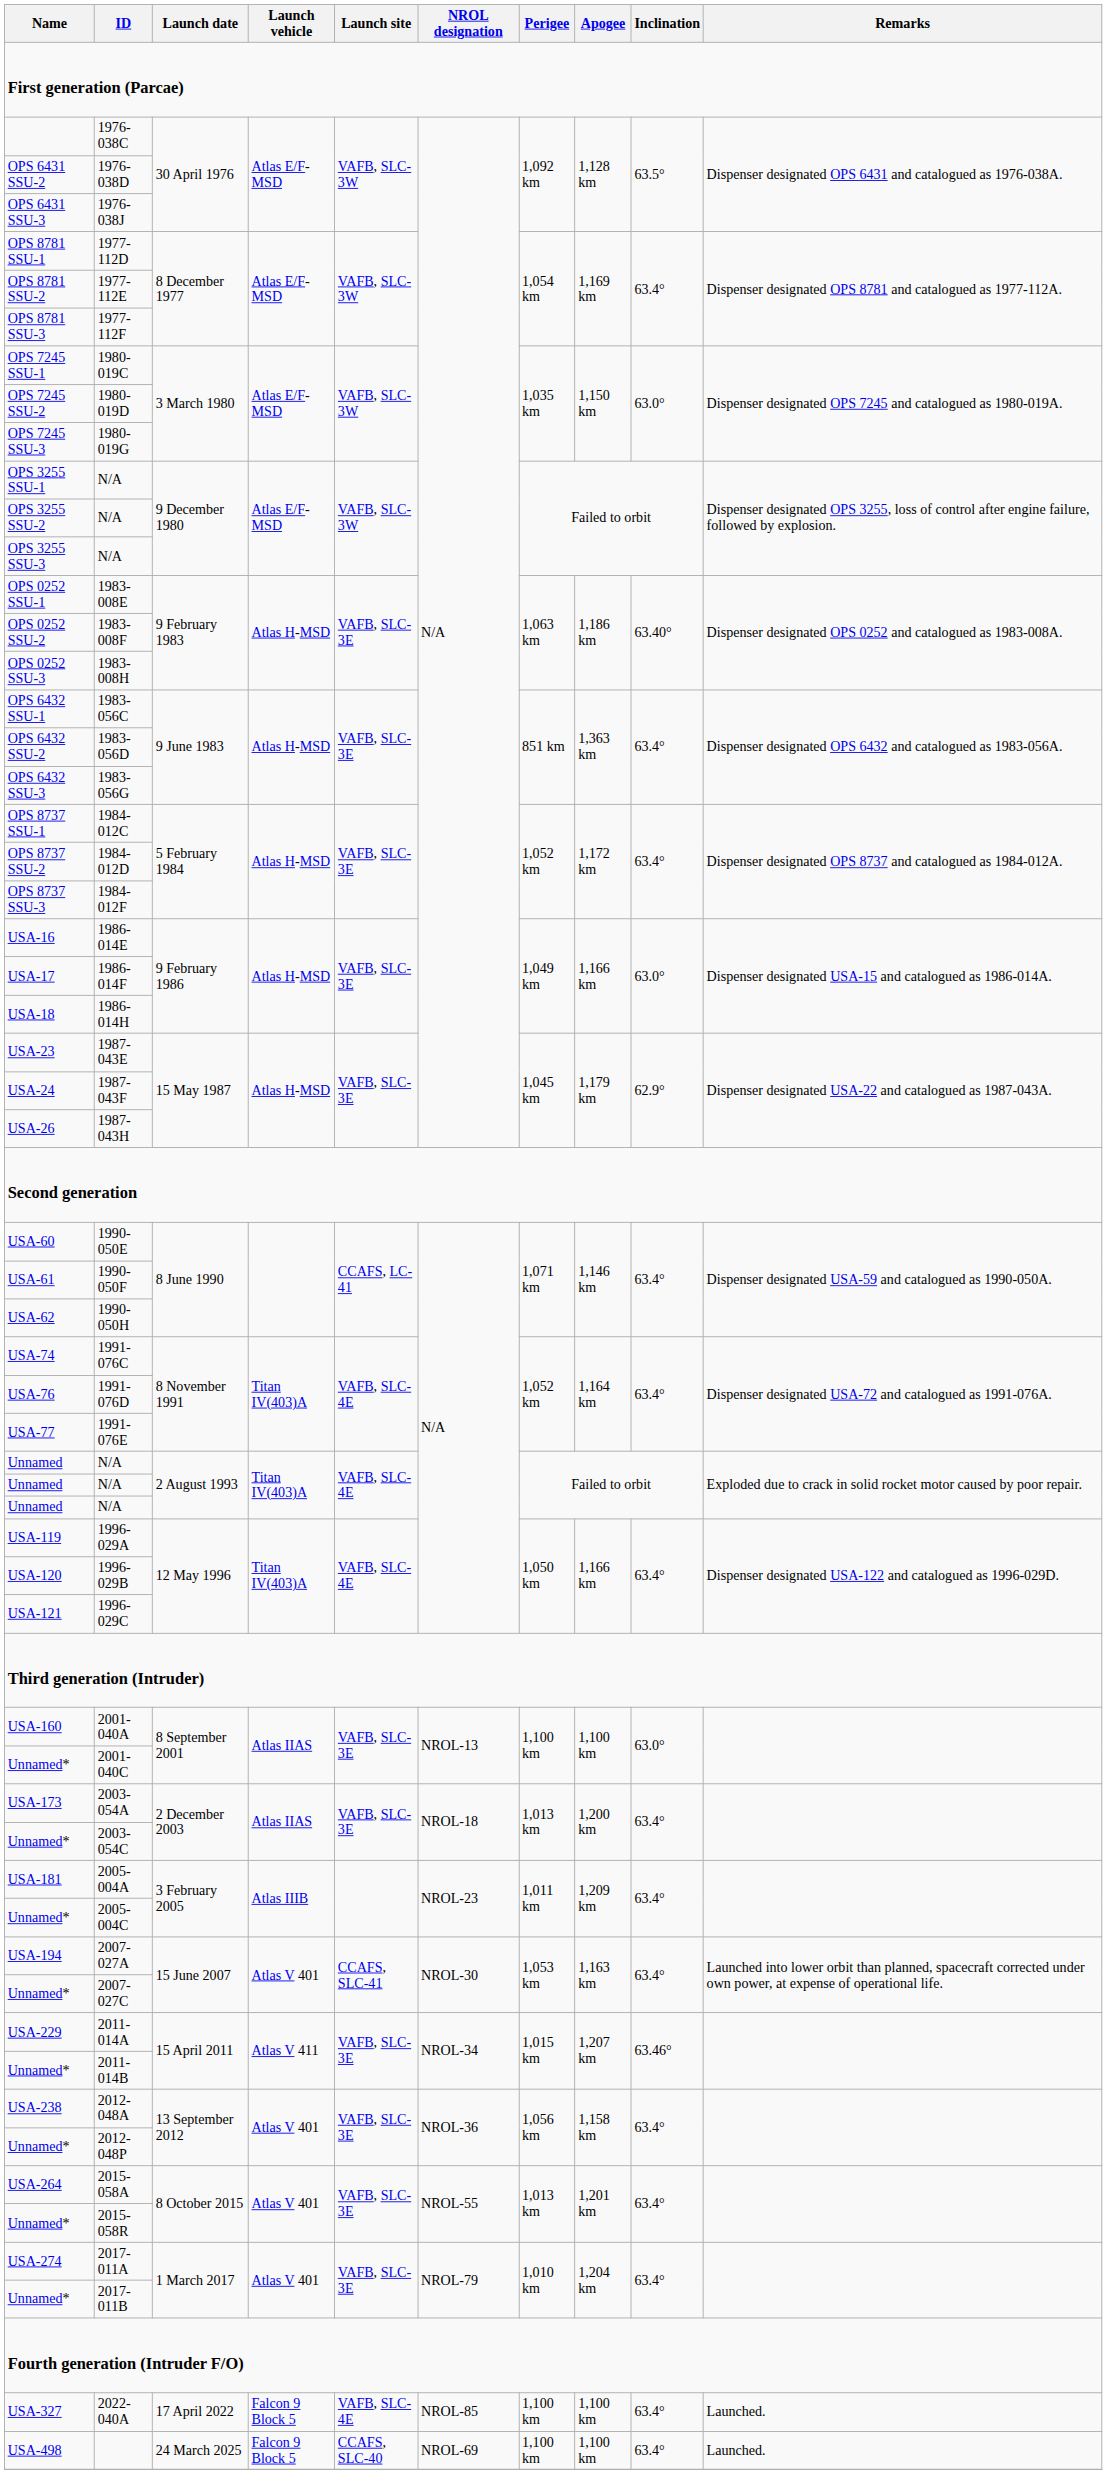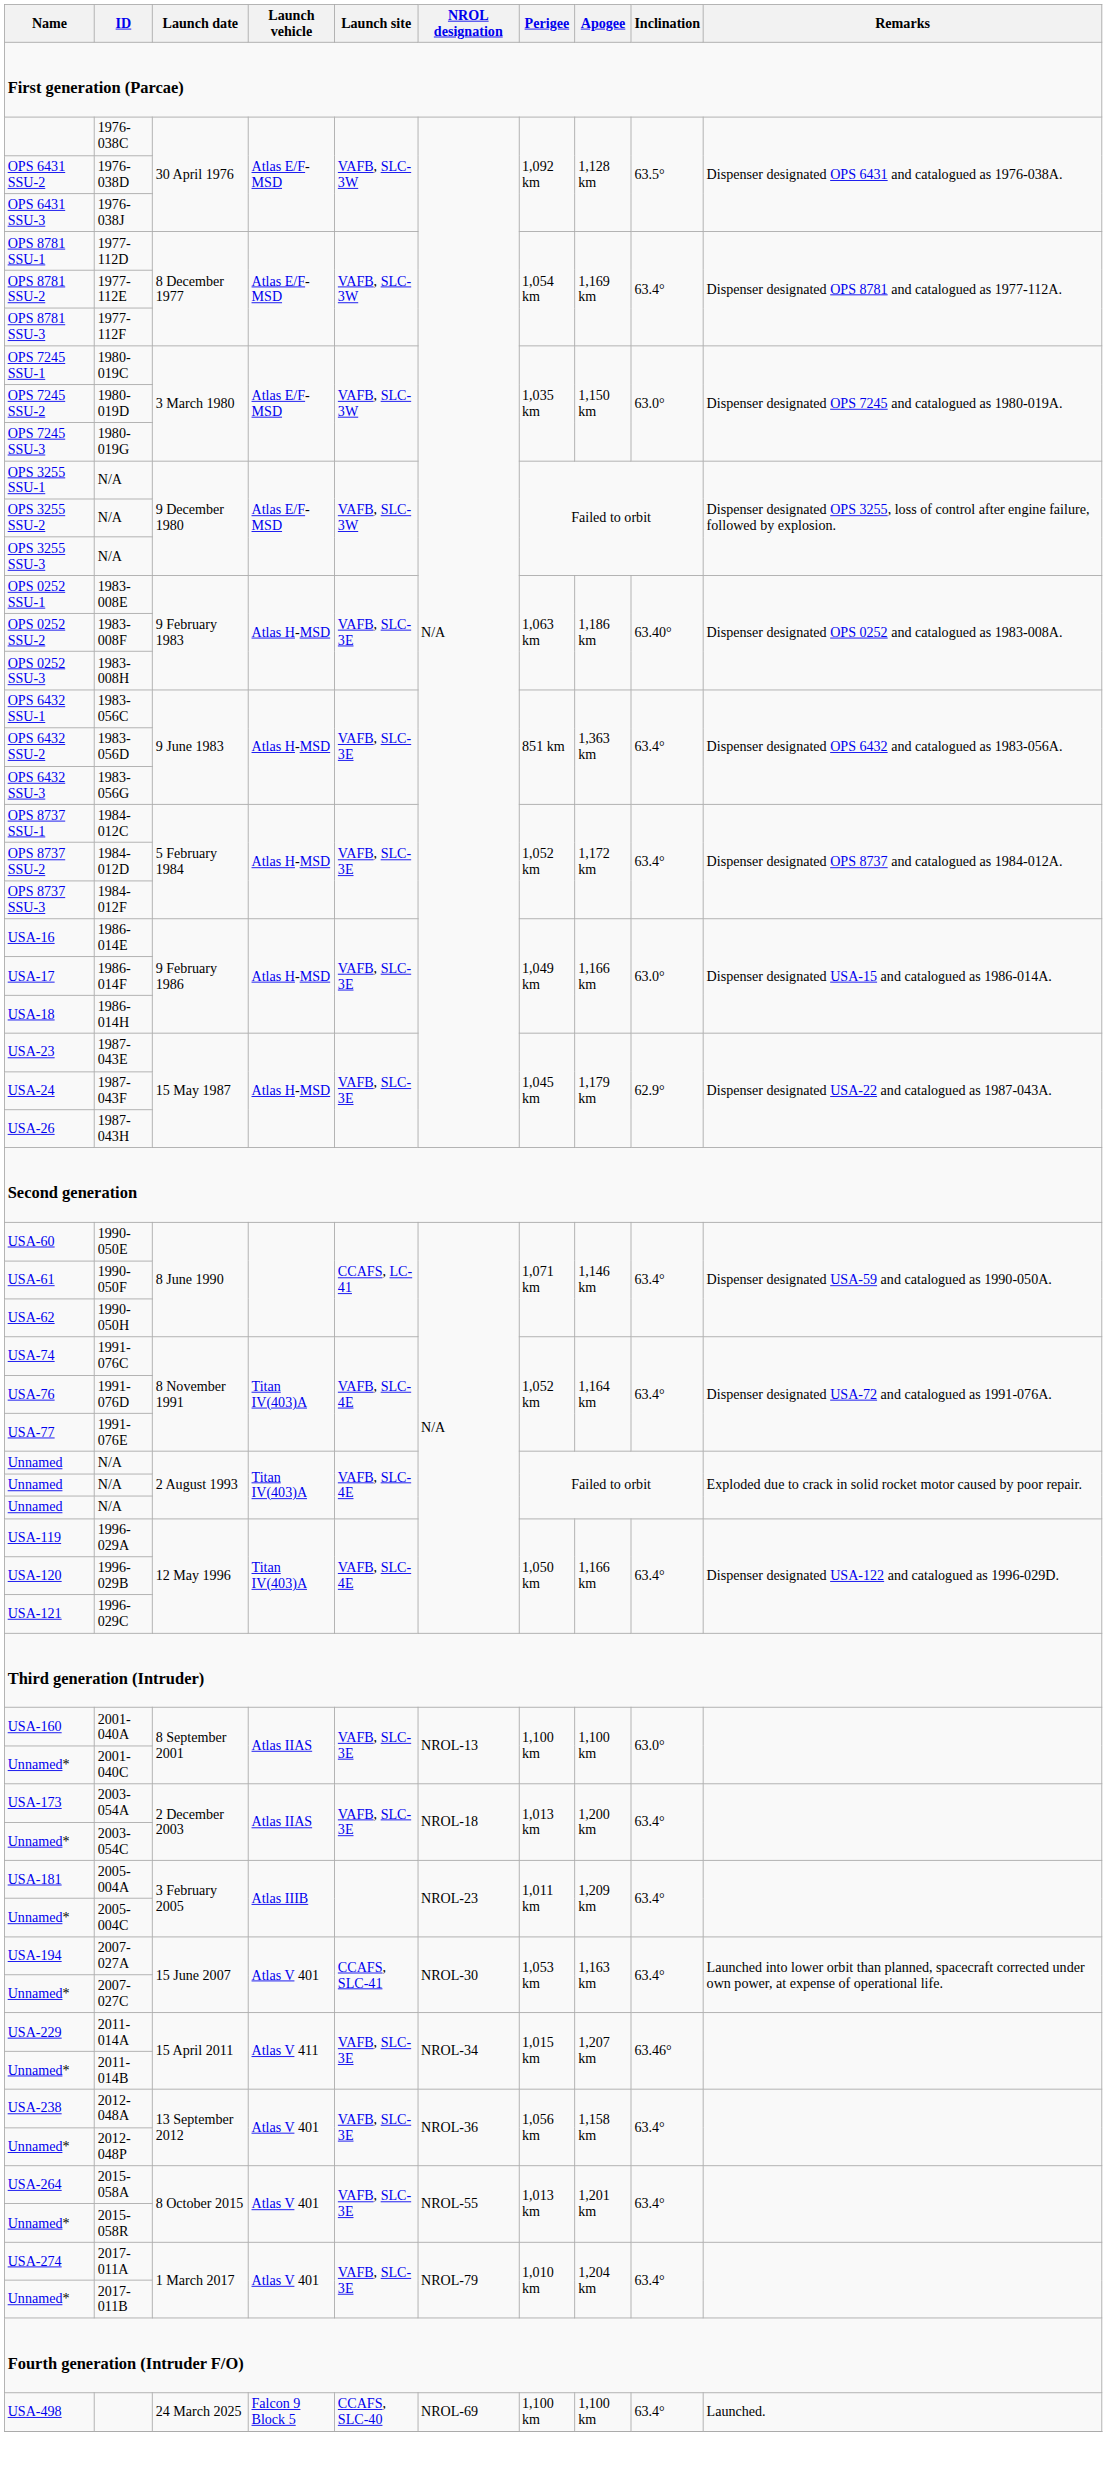- row: USA-327 | 2022-040A | 17 April 2022 | Falcon 9 Block 5 | VAFB, SLC-4E | NROL-85 | 1,100 km | 1,100 km | 63.4° | Launched.
